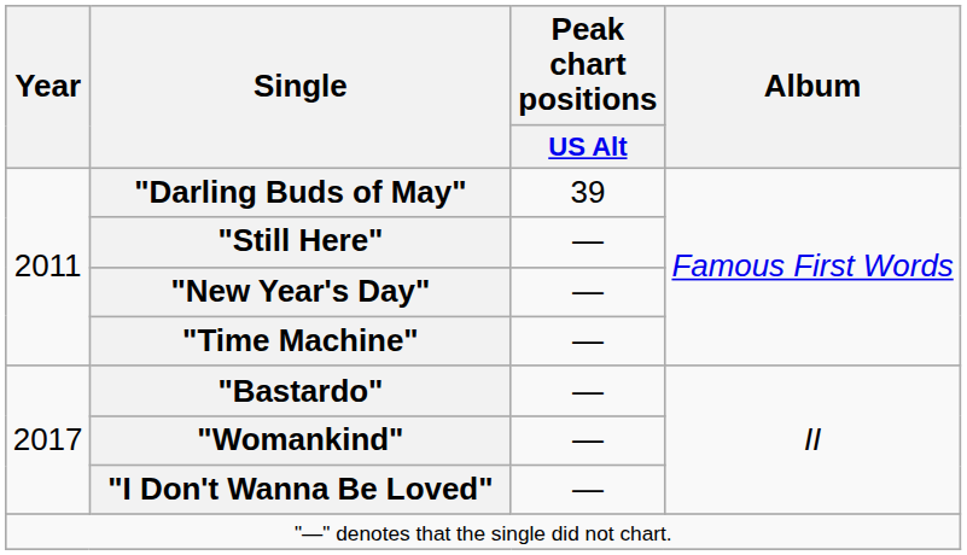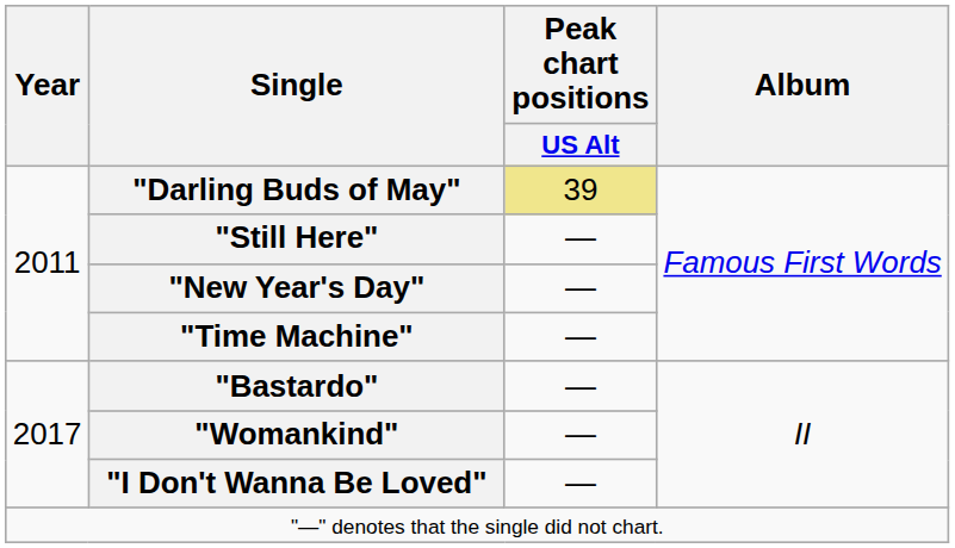"Darling Buds of May" | Peak chart positions / US Alt: no background -> khaki background
